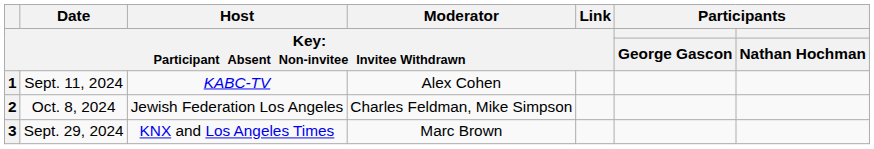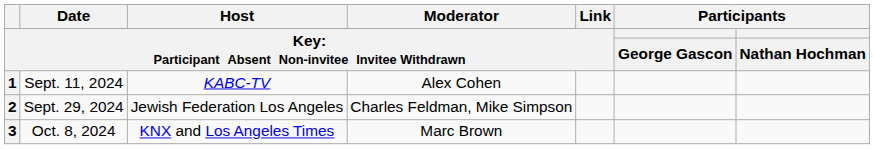2 | column 2: Oct. 8, 2024 -> Sept. 29, 2024
3 | column 2: Sept. 29, 2024 -> Oct. 8, 2024
